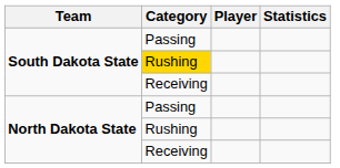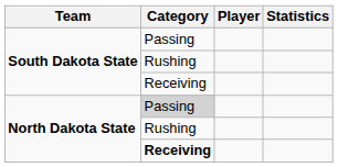South Dakota State / Rushing | Category: gold background -> no background
North Dakota State / Passing | Category: no background -> lightgrey background
North Dakota State / Receiving | Category: normal -> bold
